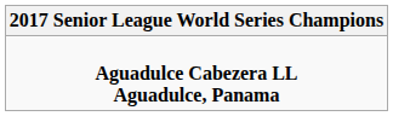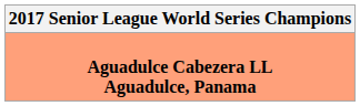row 2 | column 1: no background -> lightsalmon background
